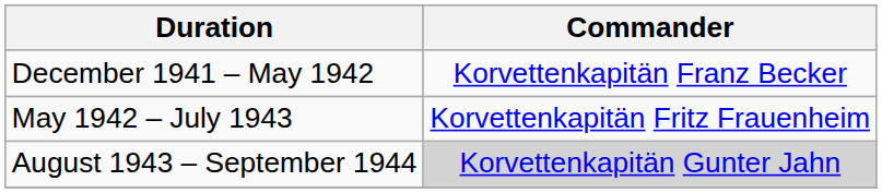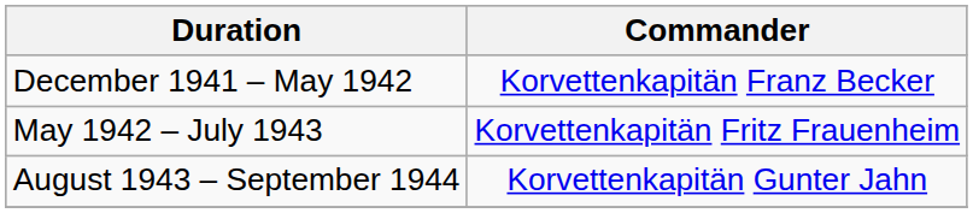August 1943 – September 1944 | Commander: lightgrey background -> no background
